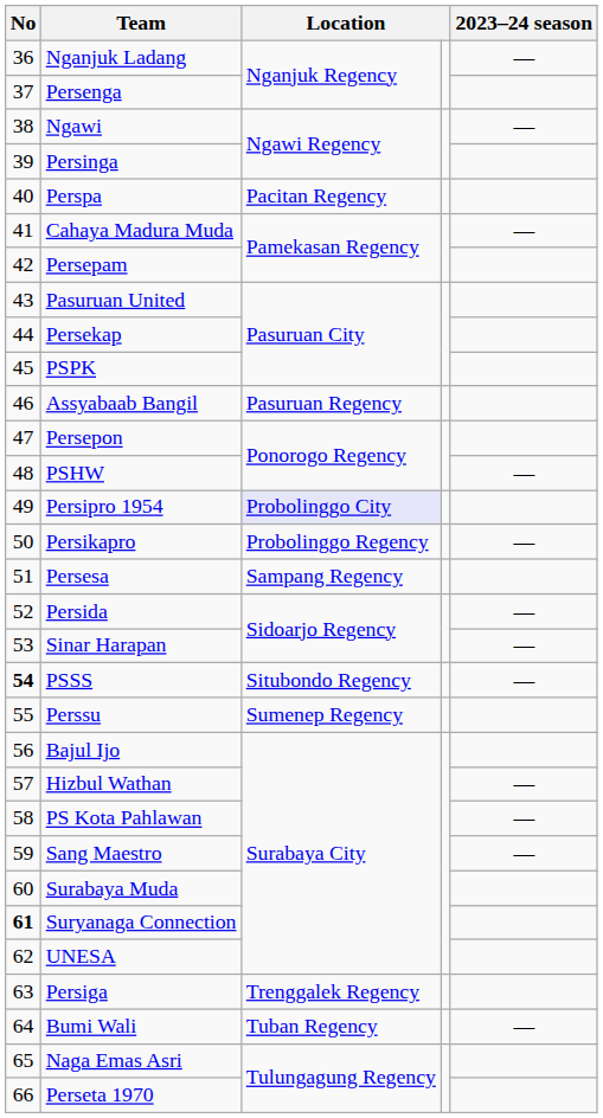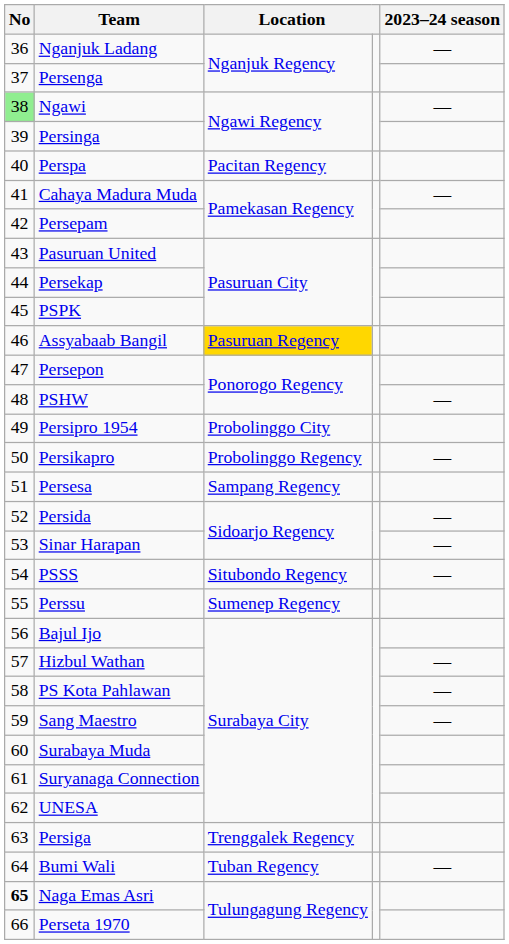Ngawi | No: no background -> lightgreen background
Assyabaab Bangil | column 3: no background -> gold background
Persipro 1954 | column 3: lavender background -> no background
PSSS | No: bold -> normal
Suryanaga Connection | No: bold -> normal
Naga Emas Asri | No: normal -> bold
